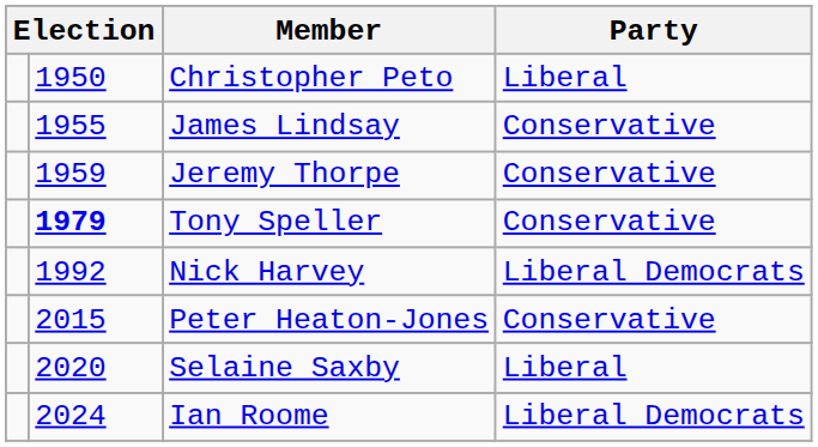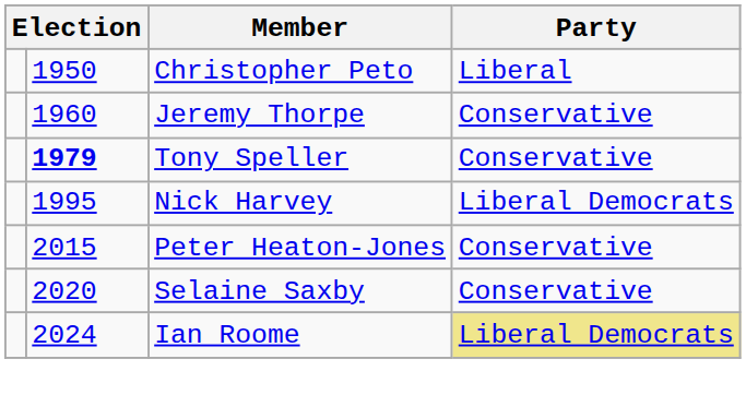- row: 1955 | James Lindsay | Conservative
Jeremy Thorpe | column 2: 1959 -> 1960
Nick Harvey | column 2: 1992 -> 1995
Selaine Saxby | Party: Liberal -> Conservative
Ian Roome | Party: no background -> khaki background
